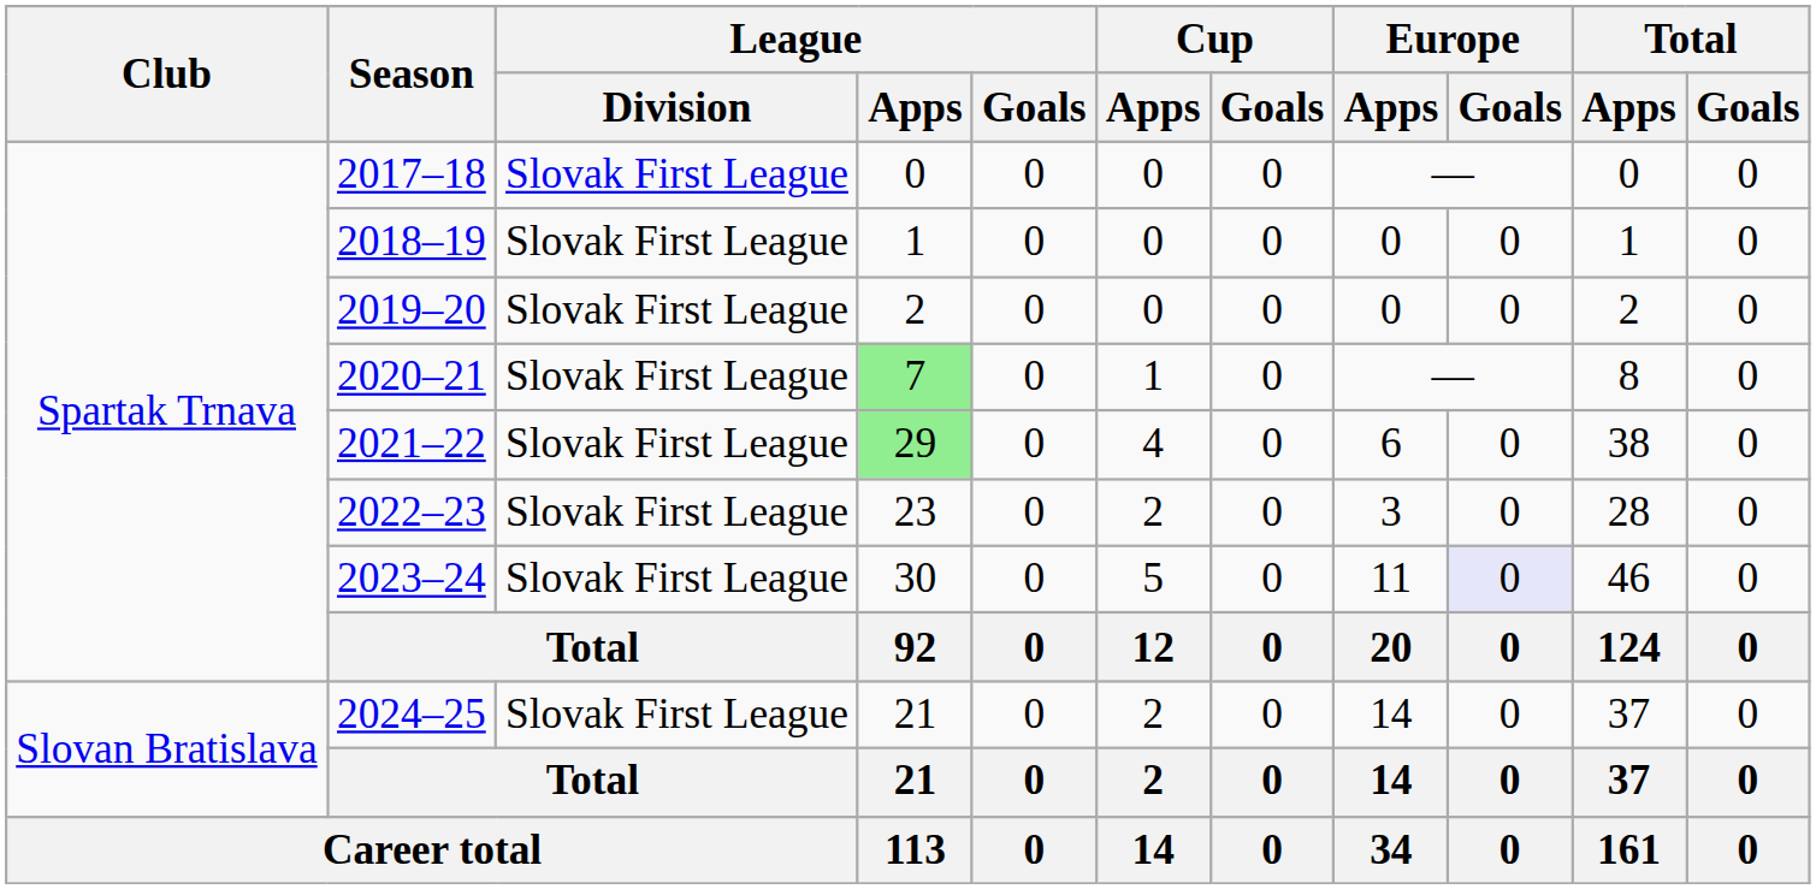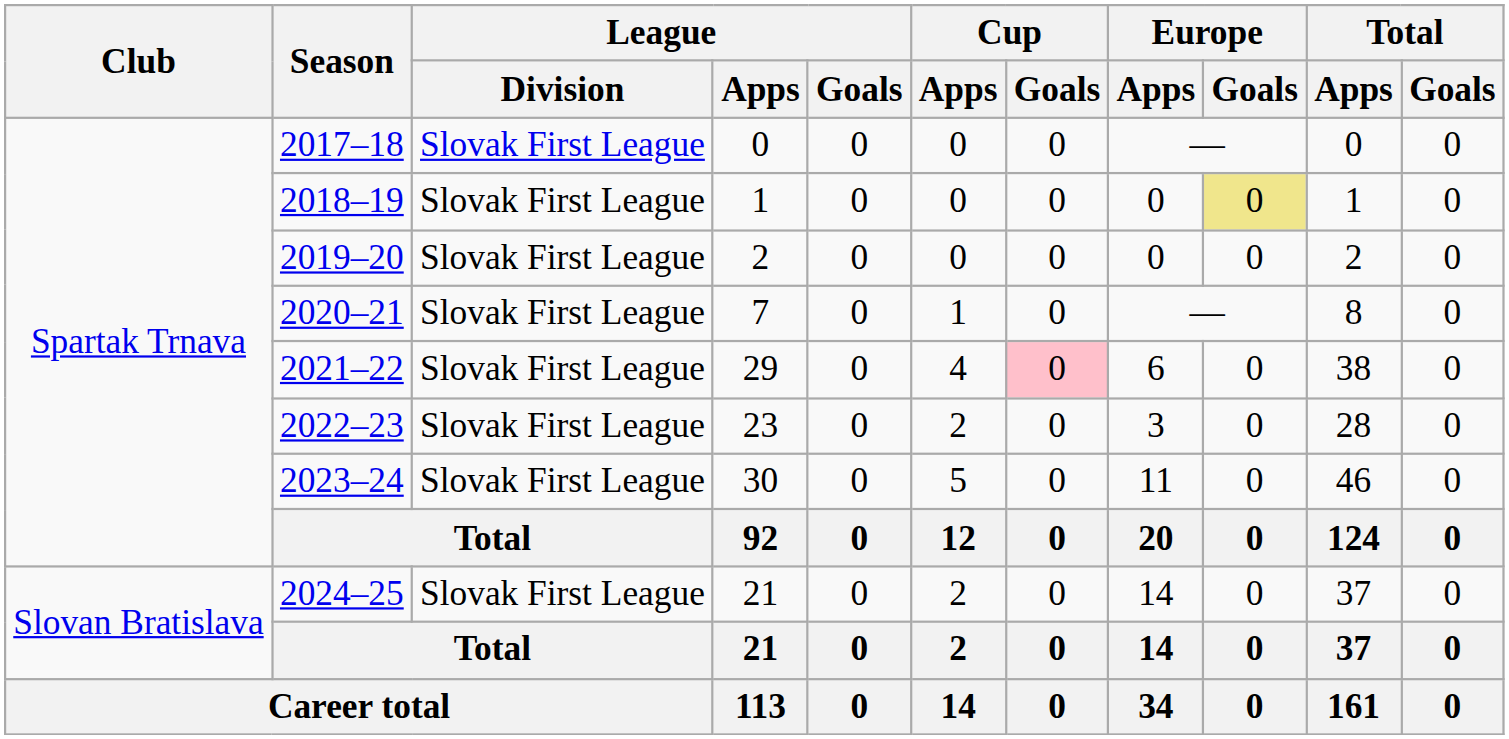2018–19 | Europe / Goals: no background -> khaki background
2020–21 | League / Apps: lightgreen background -> no background
2021–22 | League / Apps: lightgreen background -> no background
2021–22 | Cup / Goals: no background -> pink background
2023–24 | Europe / Goals: lavender background -> no background
